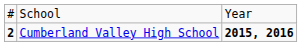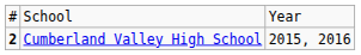Cumberland Valley High School | column 3: bold -> normal
